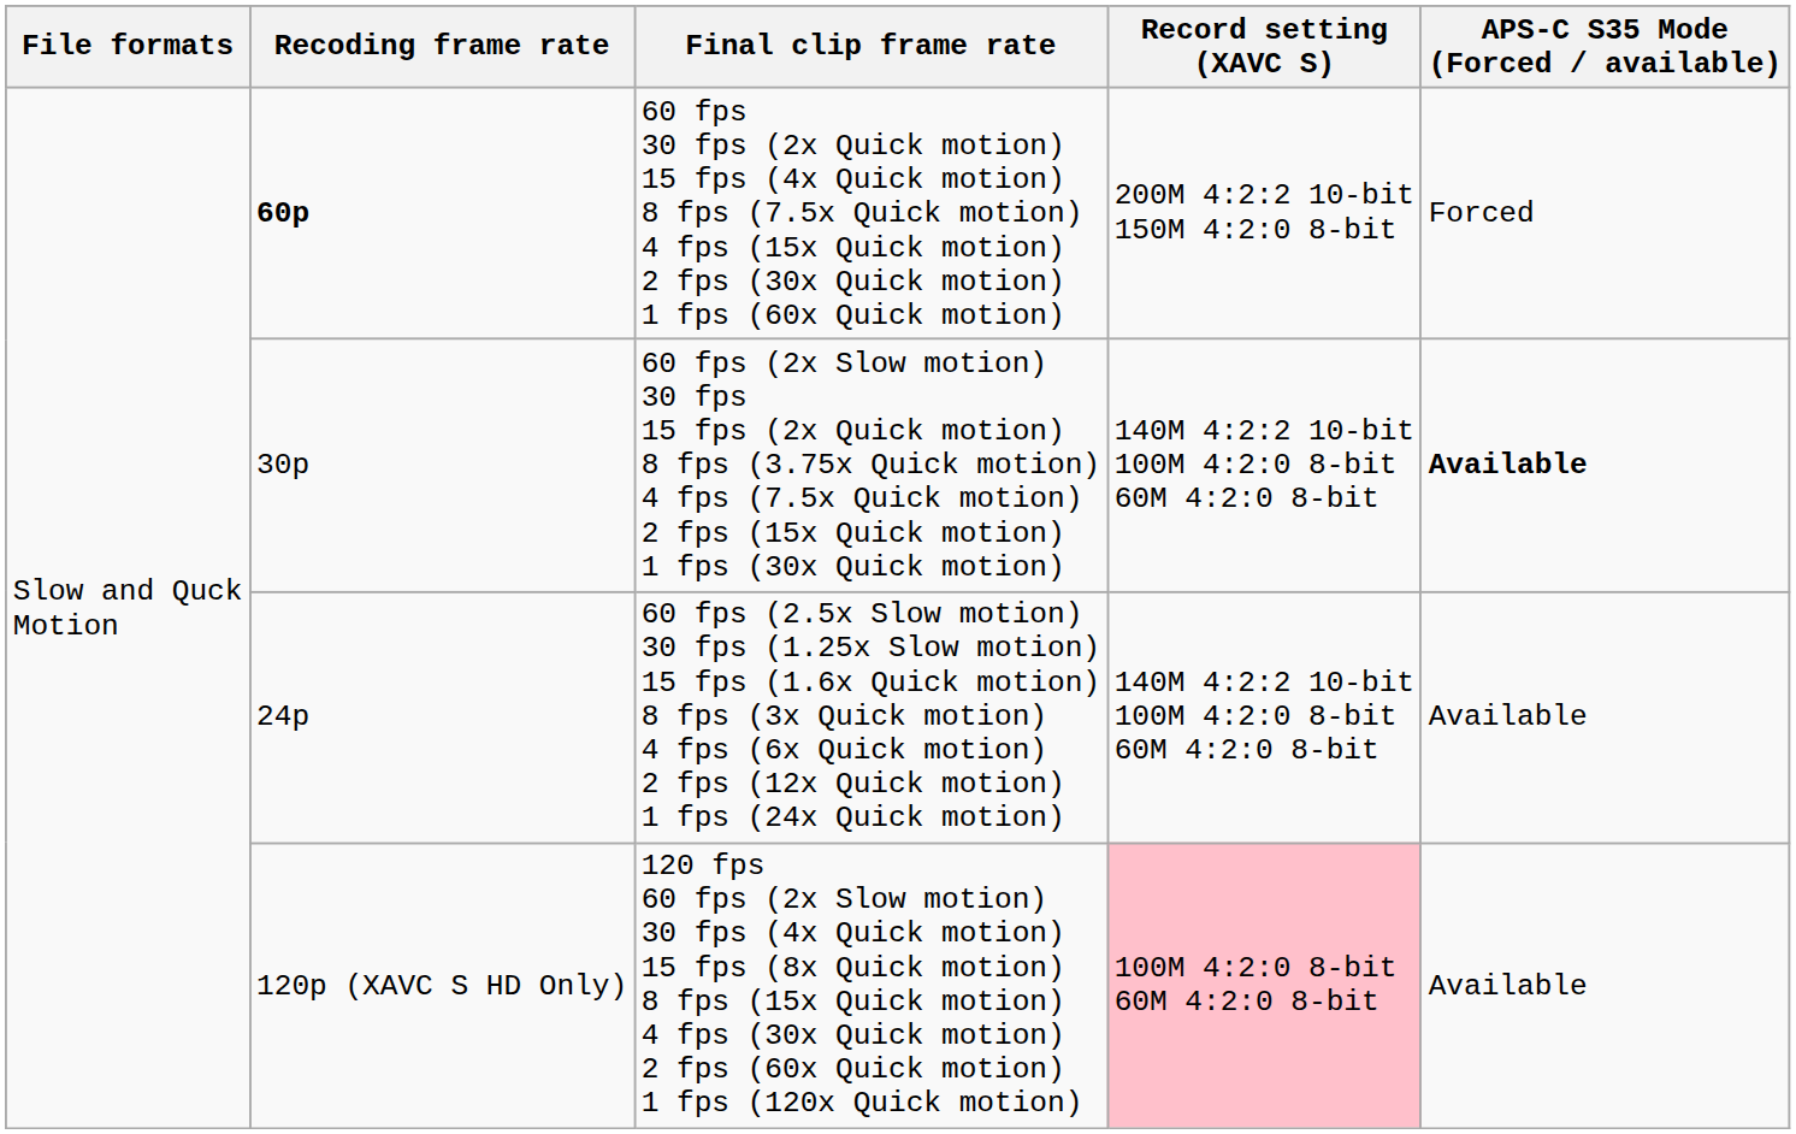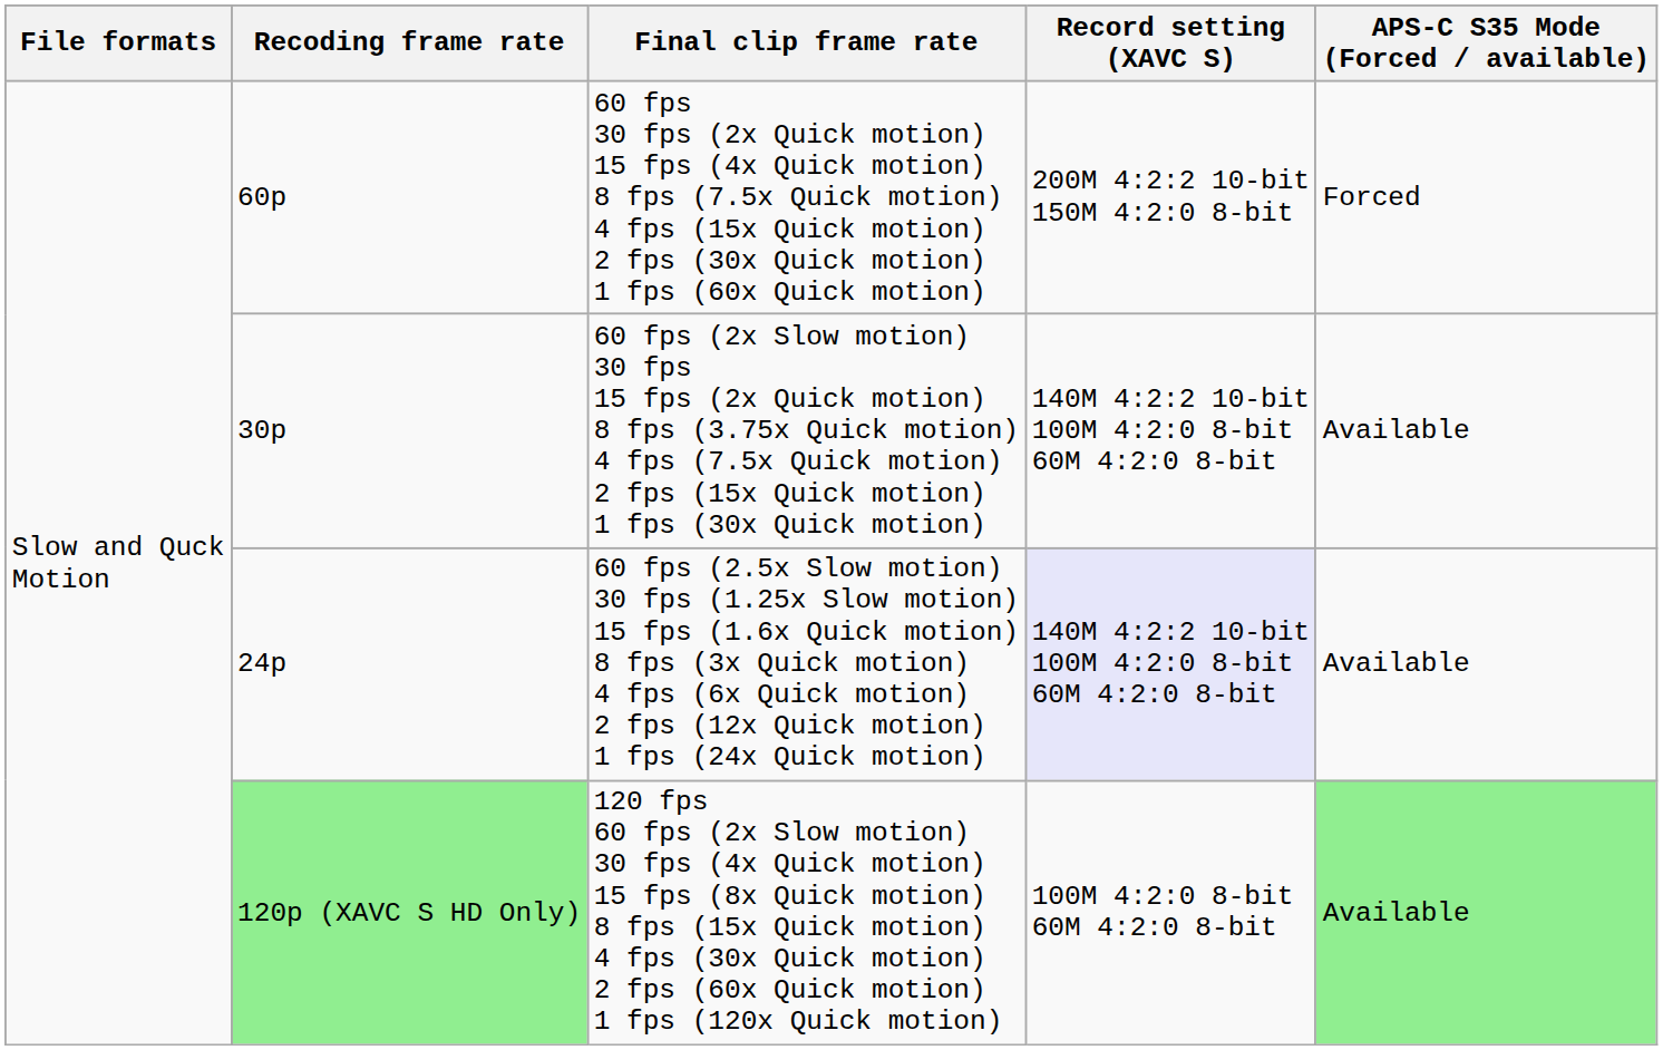row 2 | Recoding frame rate: bold -> normal
row 3 | APS-C S35 Mode (Forced / available): bold -> normal
row 4 | Record setting (XAVC S): no background -> lavender background
row 5 | Recoding frame rate: no background -> lightgreen background
row 5 | Record setting (XAVC S): pink background -> no background
row 5 | APS-C S35 Mode (Forced / available): no background -> lightgreen background
